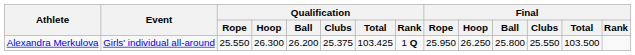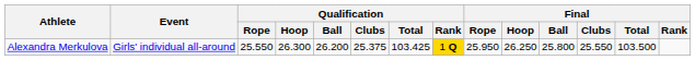row 3 | Qualification / Rank: no background -> gold background
